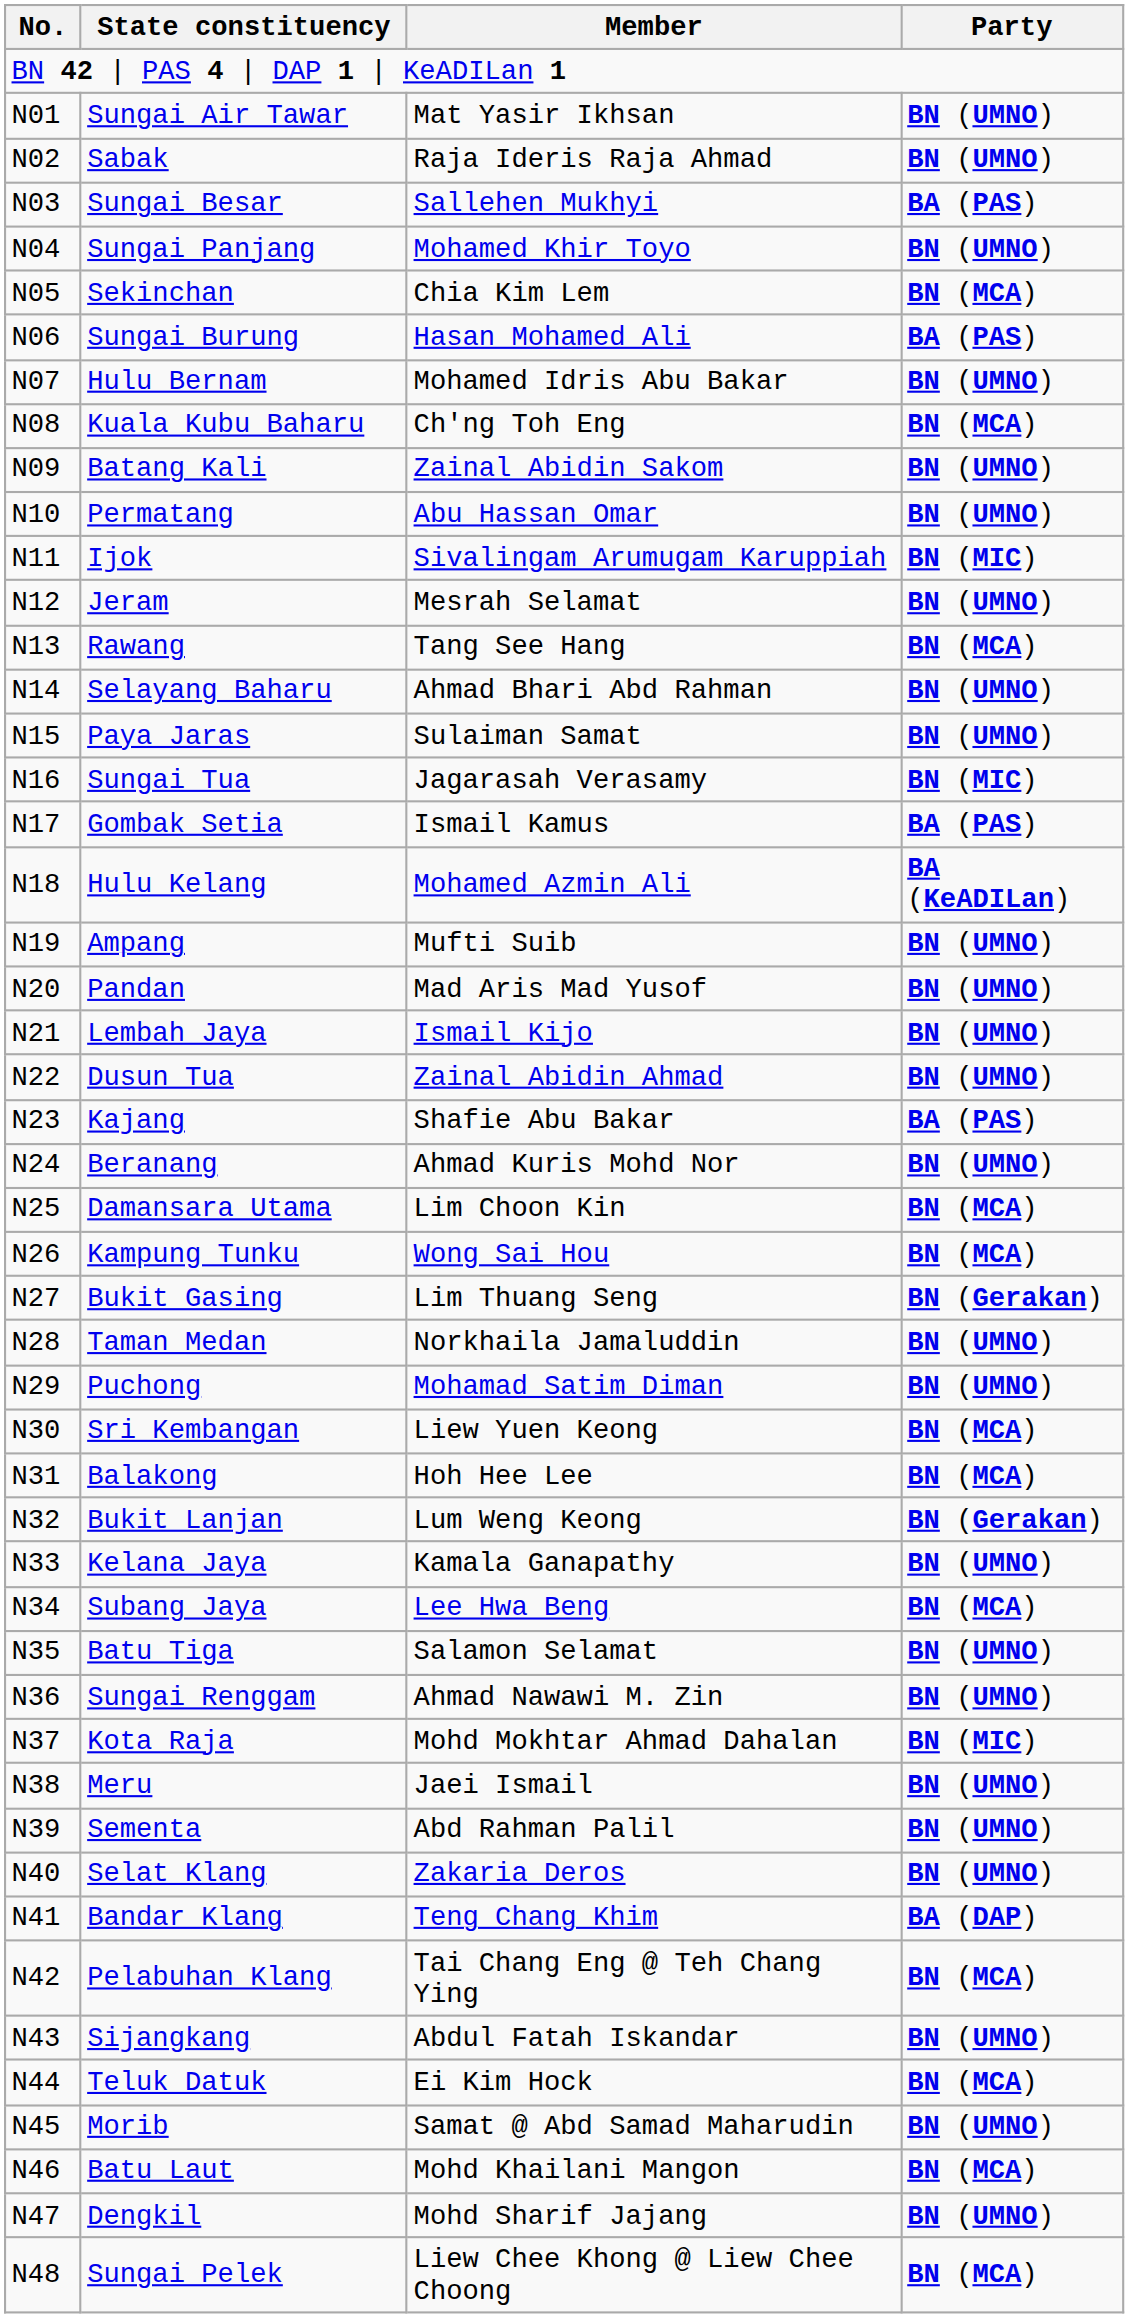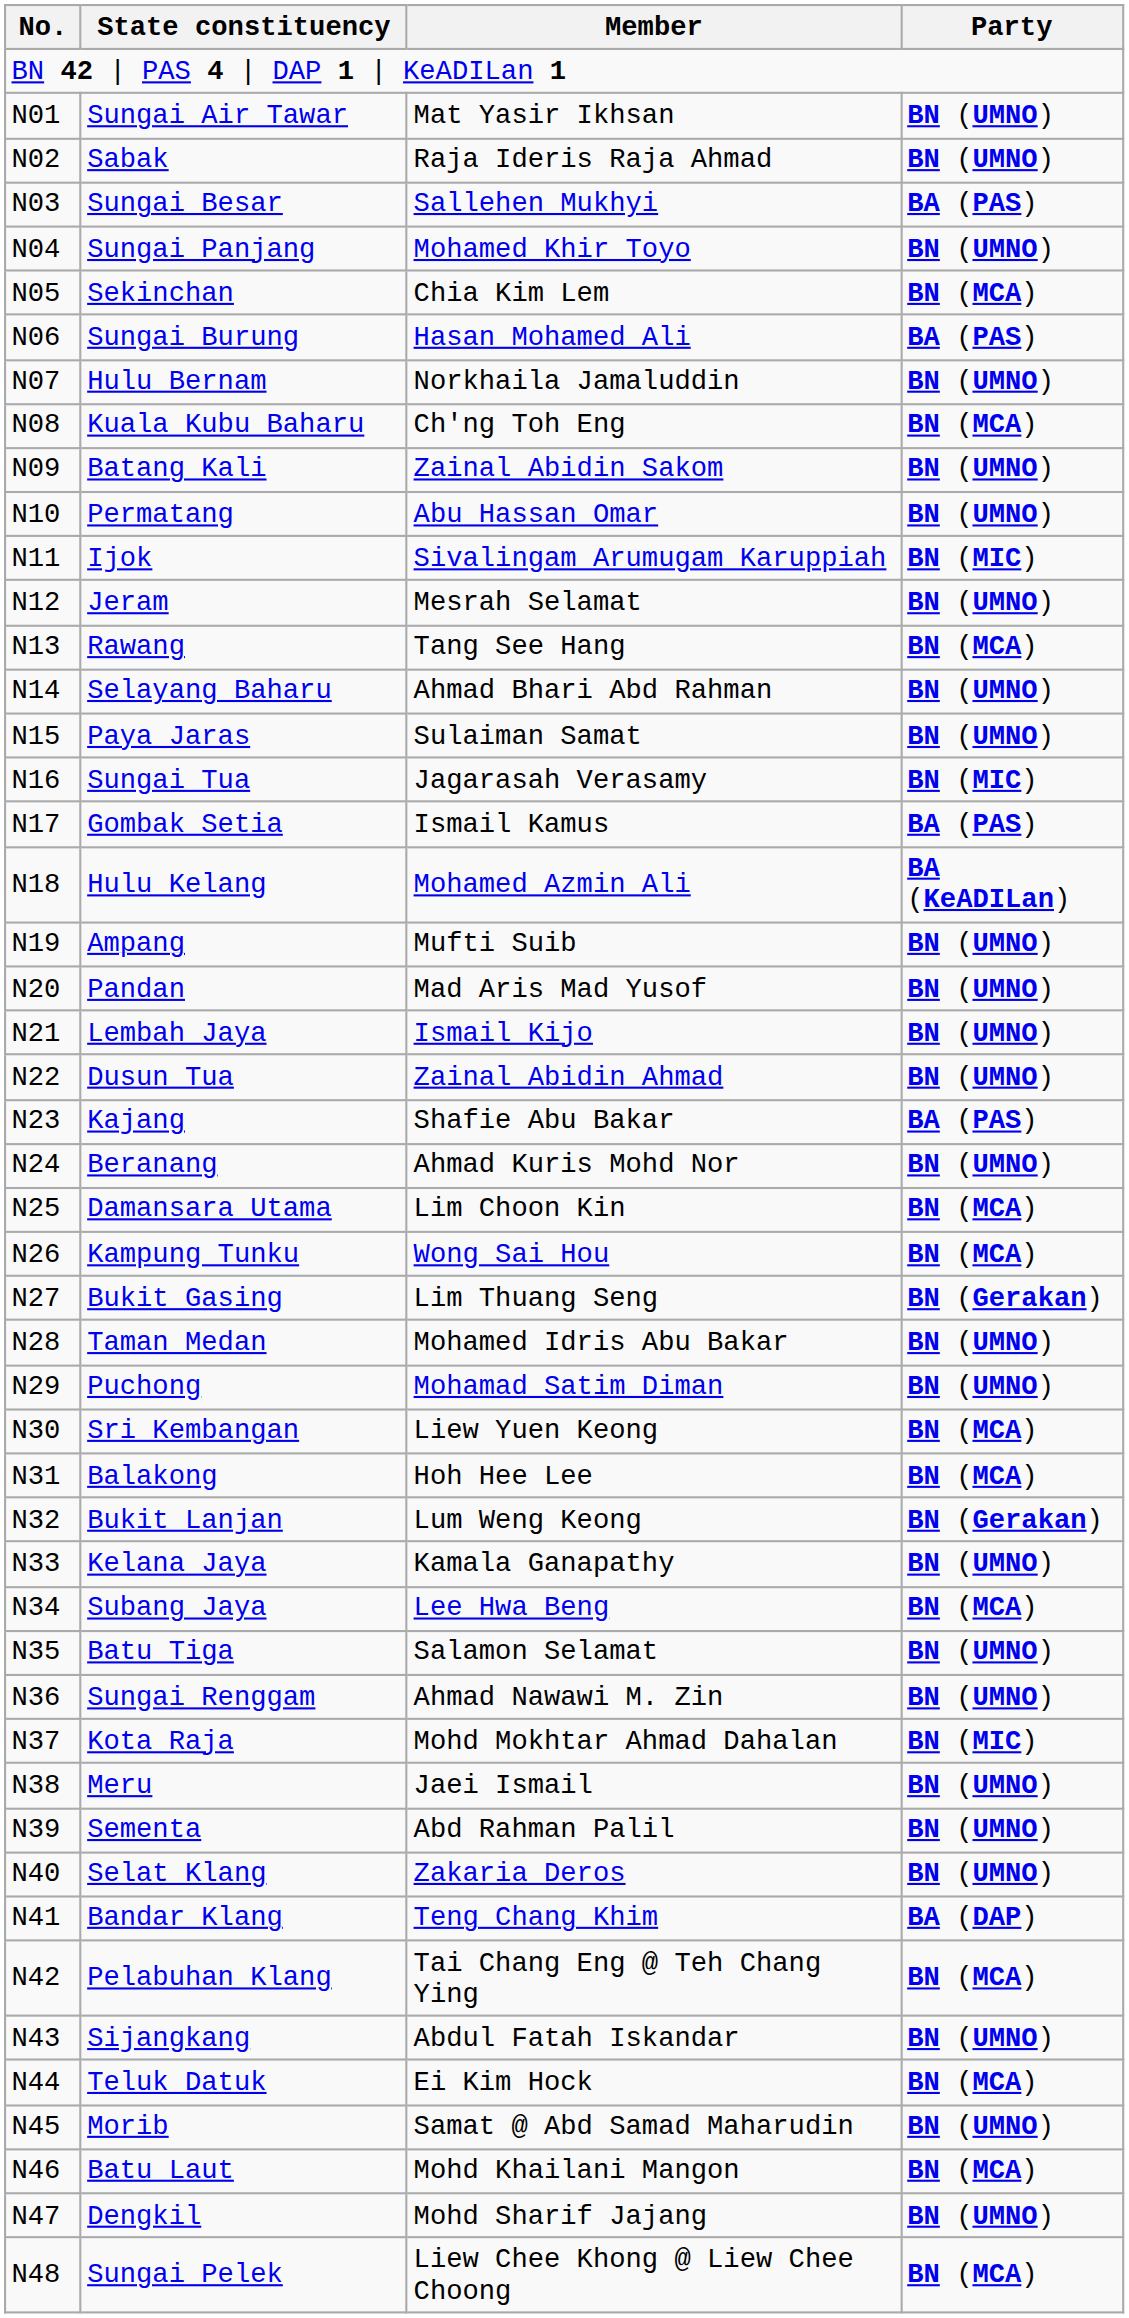Hulu Bernam | Member: Mohamed Idris Abu Bakar -> Norkhaila Jamaluddin
Taman Medan | Member: Norkhaila Jamaluddin -> Mohamed Idris Abu Bakar
